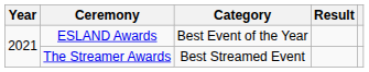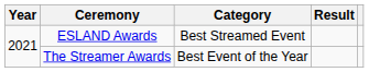ESLAND Awards | Category: Best Event of the Year -> Best Streamed Event
The Streamer Awards | Category: Best Streamed Event -> Best Event of the Year
